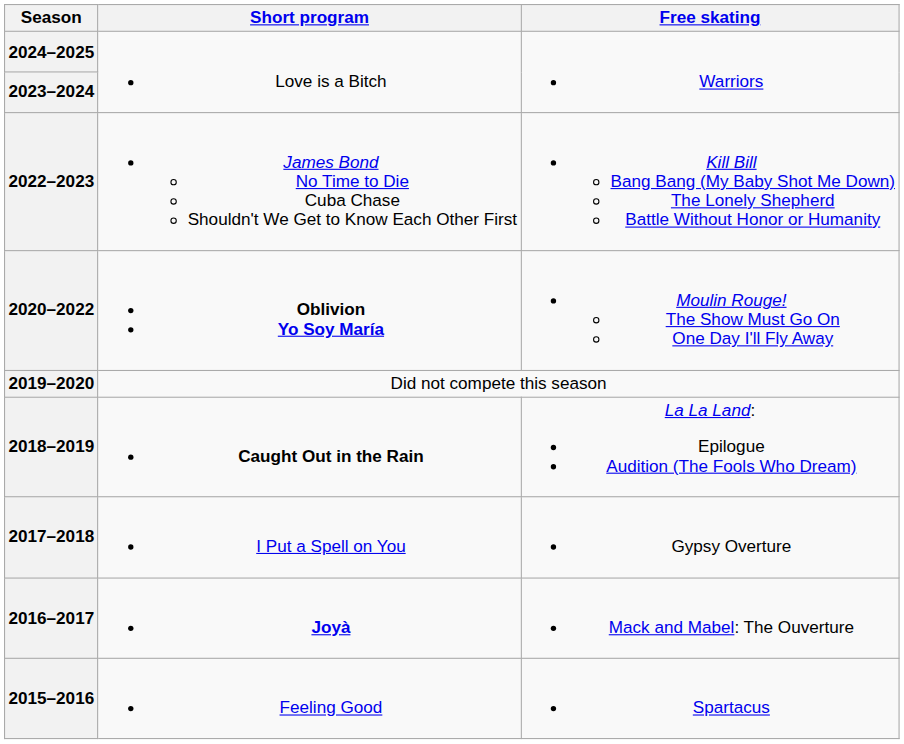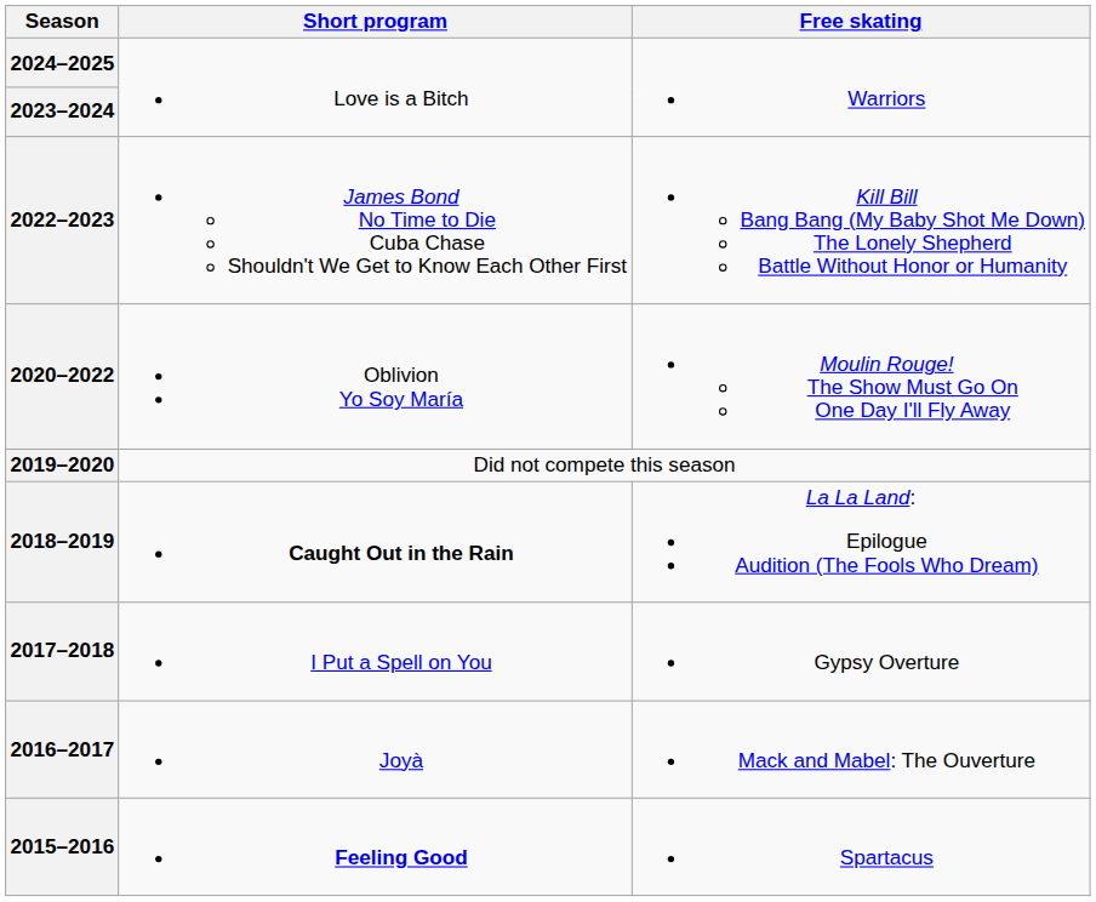2020–2022 | Short program: bold -> normal
2016–2017 | Short program: bold -> normal
2015–2016 | Short program: normal -> bold
